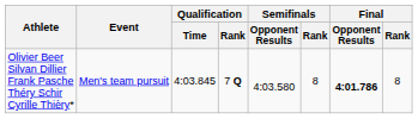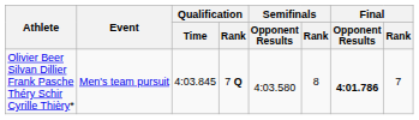row 3 | Final / Rank: 8 -> 7
